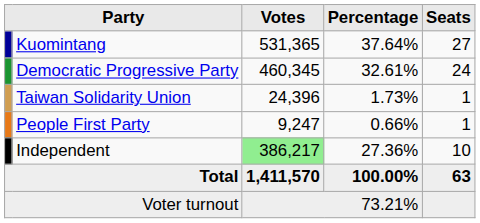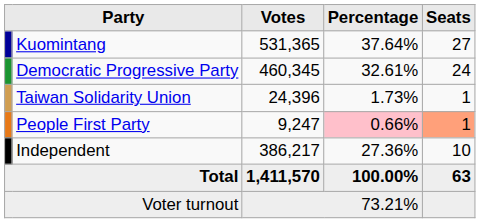People First Party | Percentage: no background -> pink background
People First Party | Seats: no background -> lightsalmon background
Independent | Votes: lightgreen background -> no background
